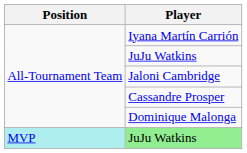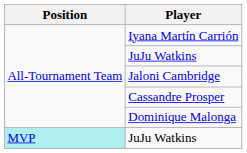row 7 | Player: lightgreen background -> no background
